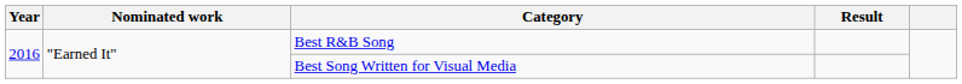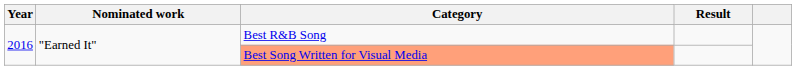Best Song Written for Visual Media | Category: no background -> lightsalmon background
